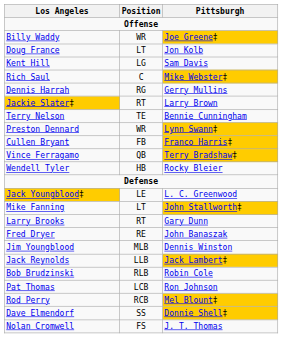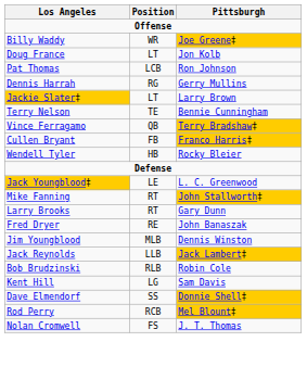rows swapped: Kent Hill <-> Pat Thomas
- row: Rich Saul | C | Mike Webster‡
Jackie Slater‡ | Position: RT -> LT
- row: Preston Dennard | WR | Lynn Swann‡
rows swapped: Vince Ferragamo <-> Cullen Bryant
Mike Fanning | Position: LT -> RT
rows swapped: Rod Perry <-> Dave Elmendorf
